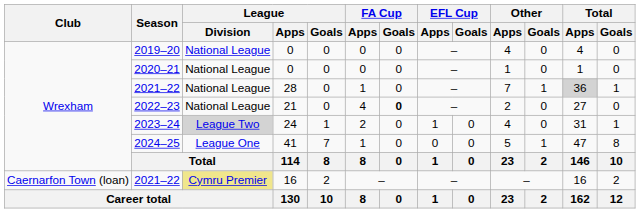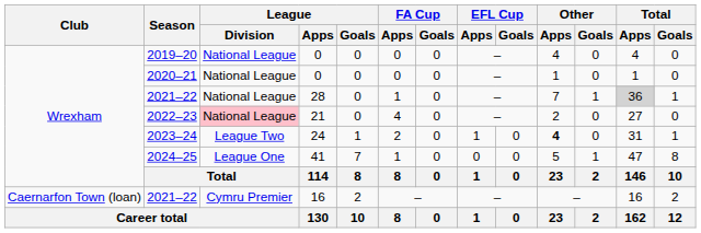2022–23 | League / Division: no background -> pink background
2022–23 | FA Cup / Goals: bold -> normal
2023–24 | League / Division: lightgrey background -> no background
2023–24 | Other / Apps: normal -> bold
2021–22 / 16 | League / Division: khaki background -> no background
